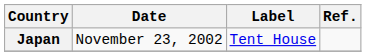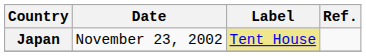Japan | Label: no background -> khaki background
